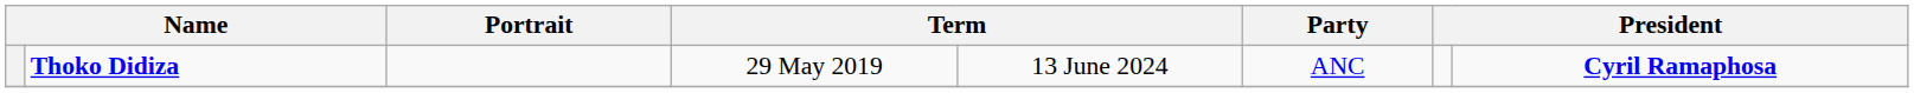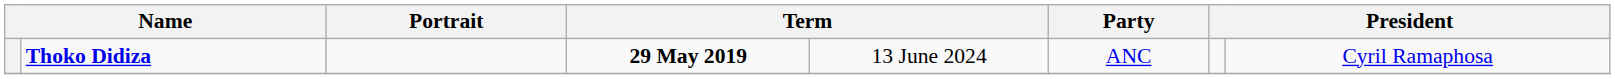Thoko Didiza | column 4: normal -> bold
Thoko Didiza | column 8: bold -> normal
